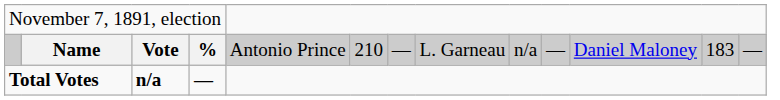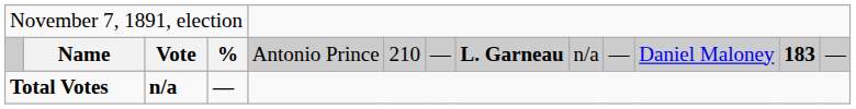row 2 | column 8: normal -> bold
row 2 | column 12: normal -> bold
